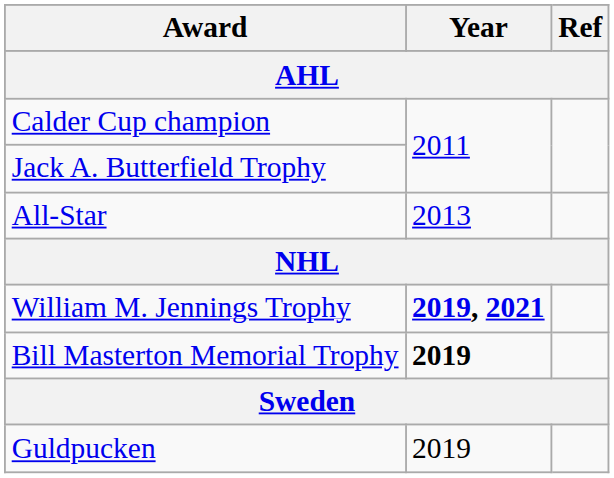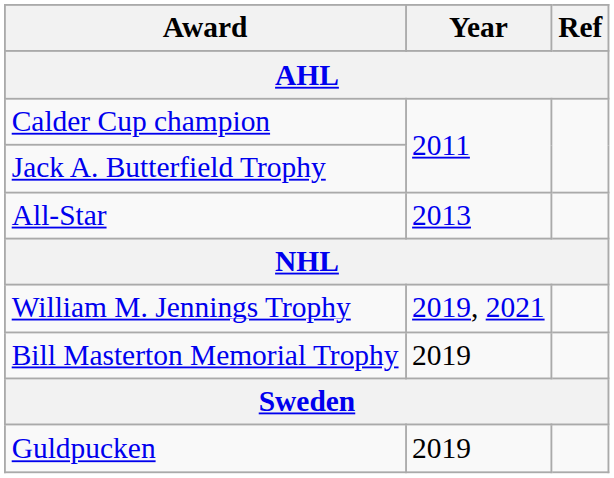William M. Jennings Trophy | Year: bold -> normal
Bill Masterton Memorial Trophy | Year: bold -> normal
